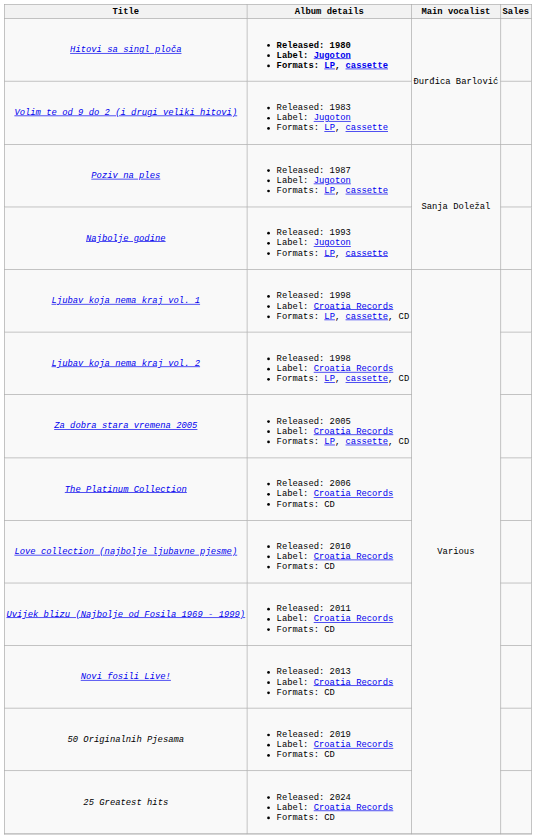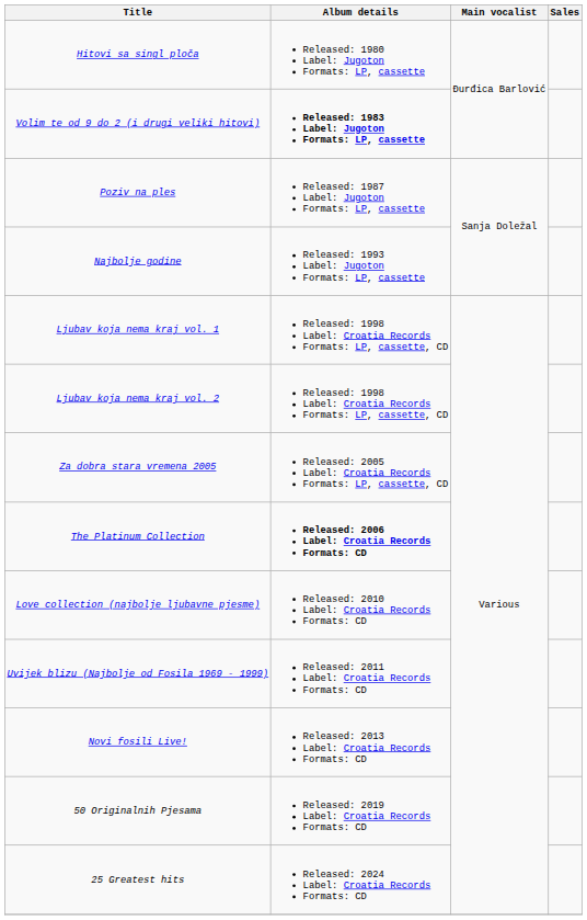Hitovi sa singl ploča | Album details: bold -> normal
Volim te od 9 do 2 (i drugi veliki hitovi) | Album details: normal -> bold
The Platinum Collection | Album details: normal -> bold
